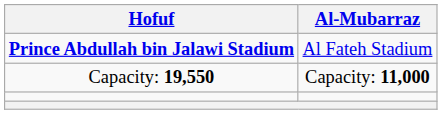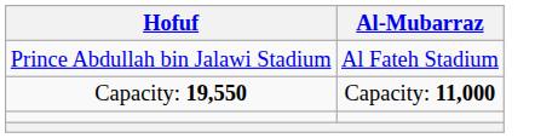row 2 | Hofuf: bold -> normal
